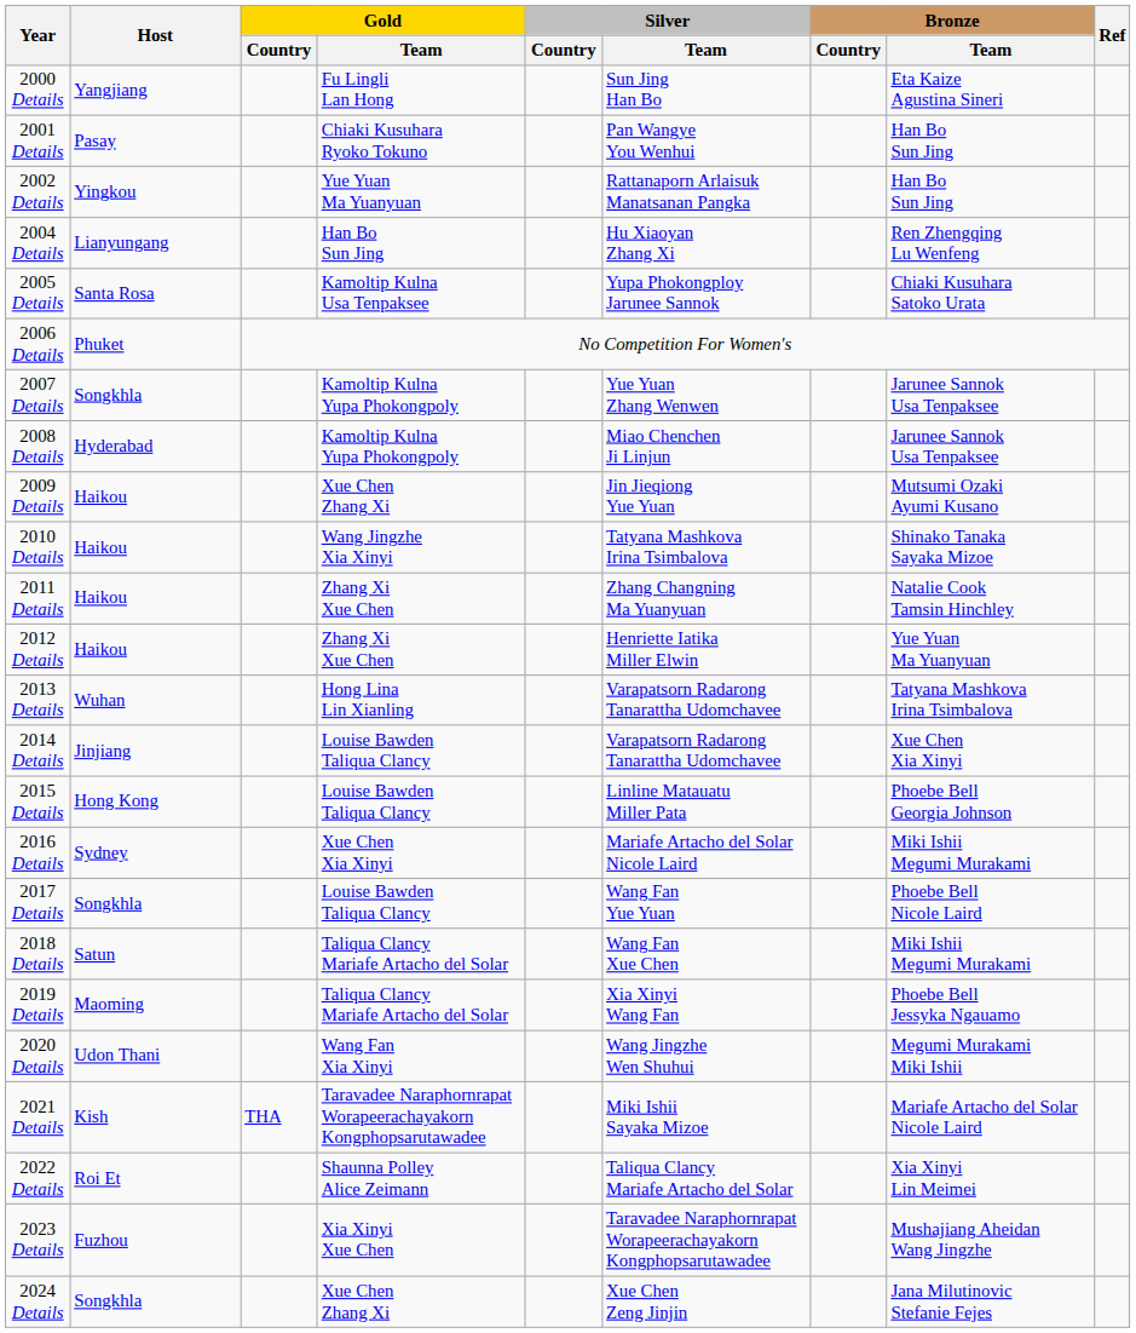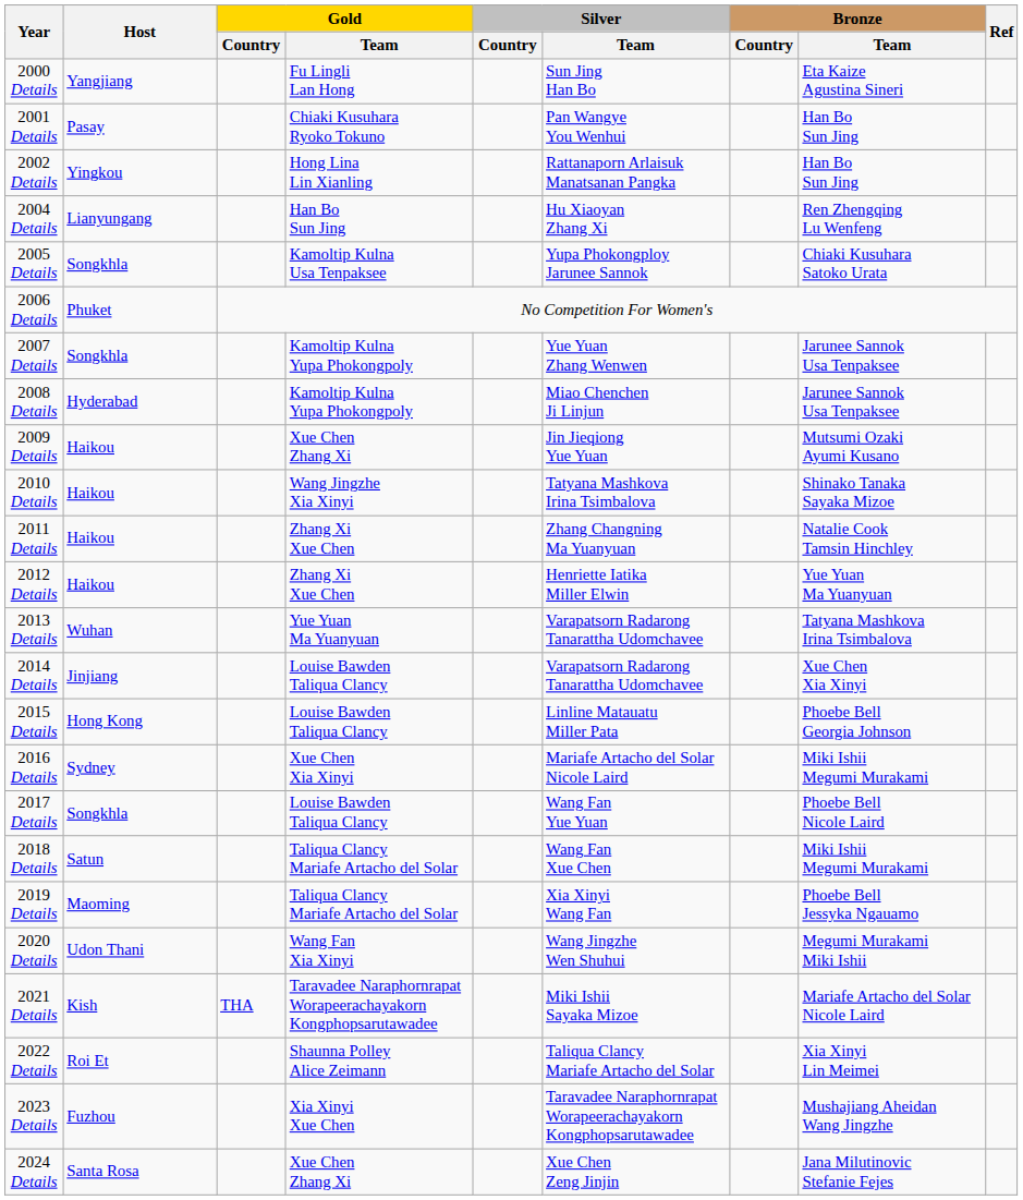2002 Details | Gold / Team: Yue Yuan Ma Yuanyuan -> Hong Lina Lin Xianling
2005 Details | Host: Santa Rosa -> Songkhla
2013 Details | Gold / Team: Hong Lina Lin Xianling -> Yue Yuan Ma Yuanyuan
2024 Details | Host: Songkhla -> Santa Rosa
